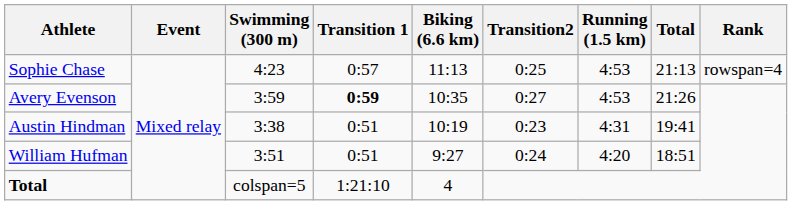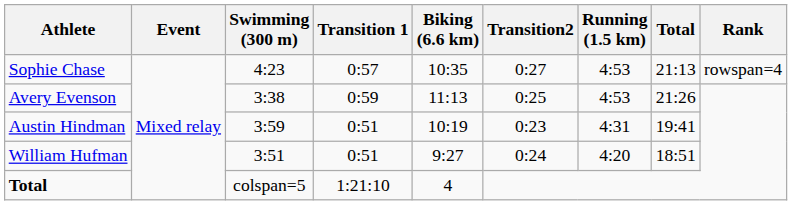Sophie Chase | Biking (6.6 km): 11:13 -> 10:35
Sophie Chase | Transition2: 0:25 -> 0:27
Avery Evenson | Swimming (300 m): 3:59 -> 3:38
Avery Evenson | Transition 1: bold -> normal
Avery Evenson | Biking (6.6 km): 10:35 -> 11:13
Avery Evenson | Transition2: 0:27 -> 0:25
Austin Hindman | Swimming (300 m): 3:38 -> 3:59
